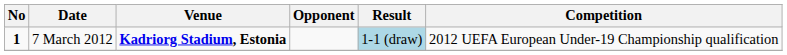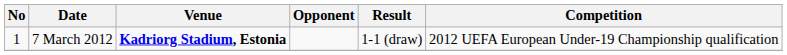7 March 2012 | No: bold -> normal
7 March 2012 | Result: lightblue background -> no background
